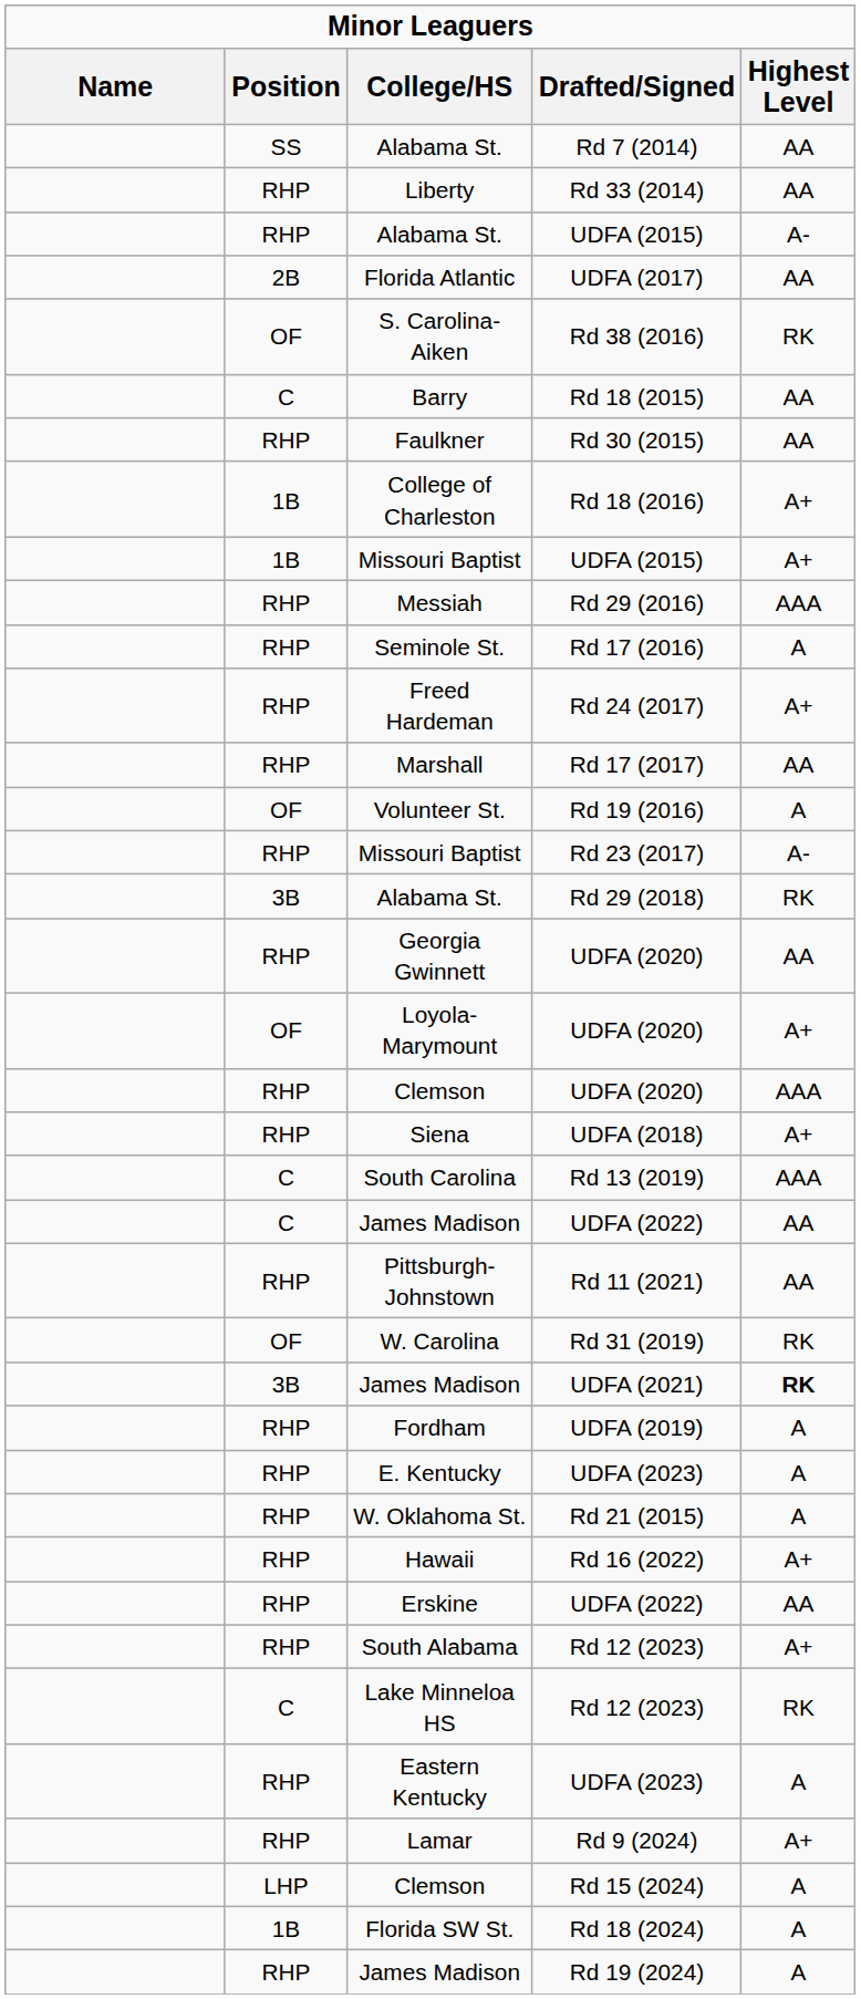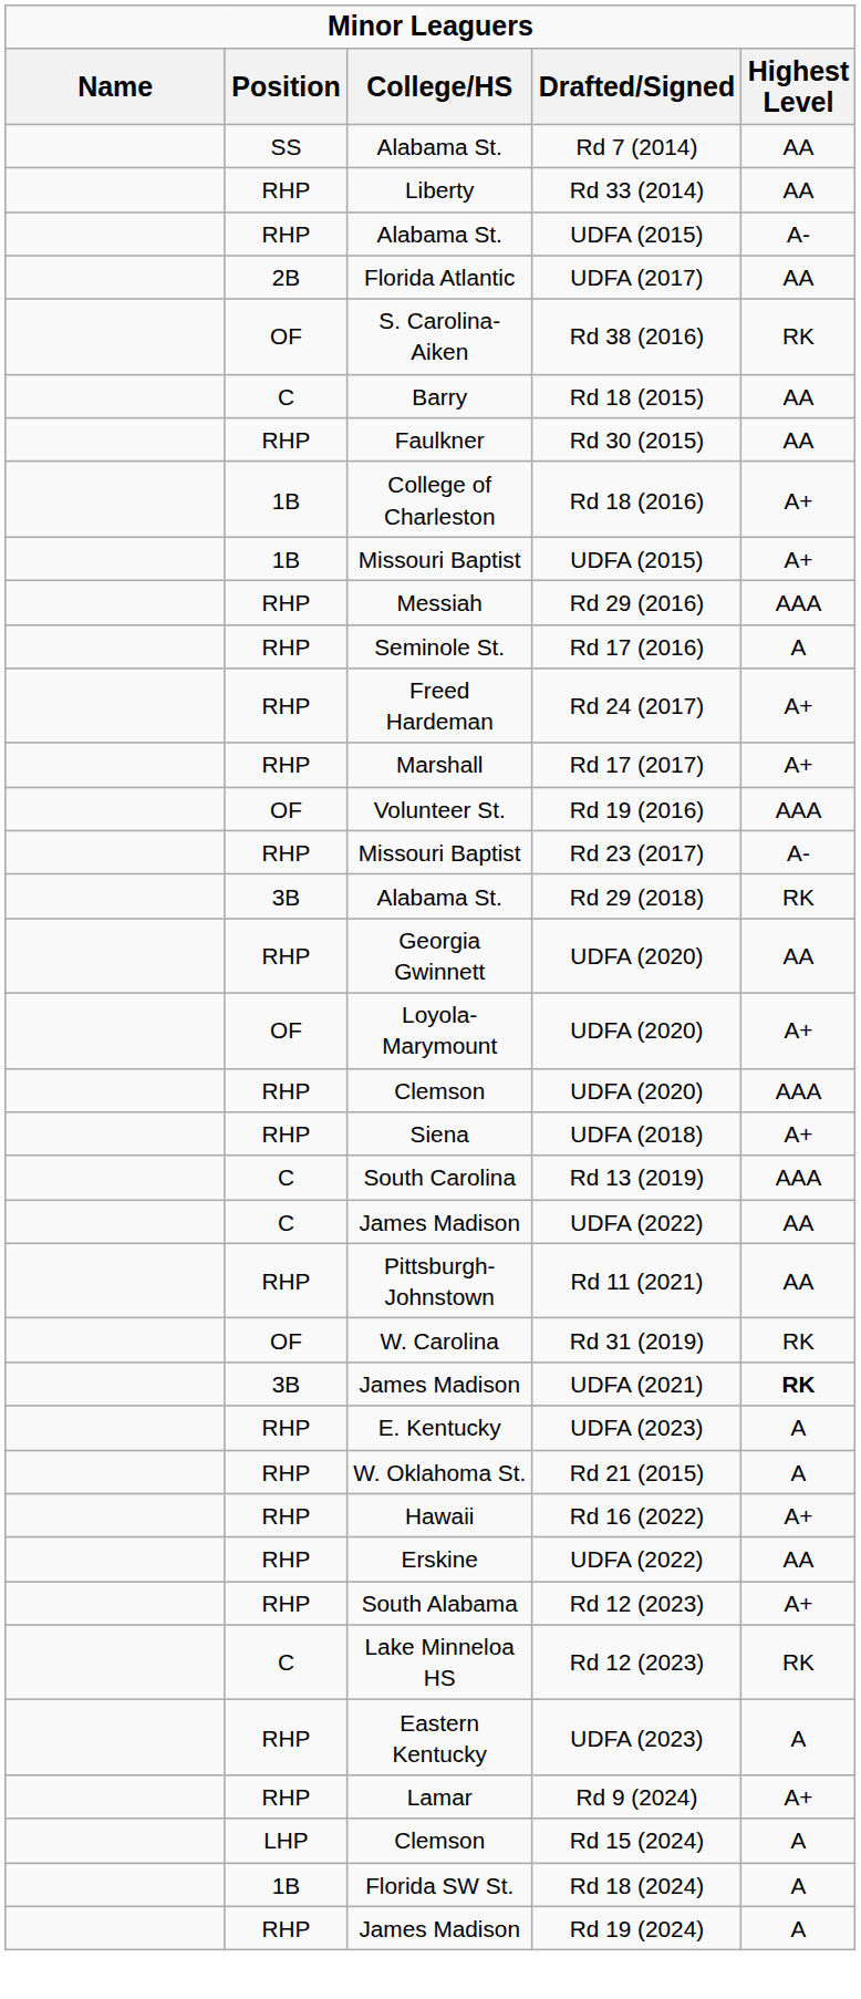Marshall | Highest Level: AA -> A+
Volunteer St. | Highest Level: A -> AAA
- row: RHP | Fordham | UDFA (2019) | A
